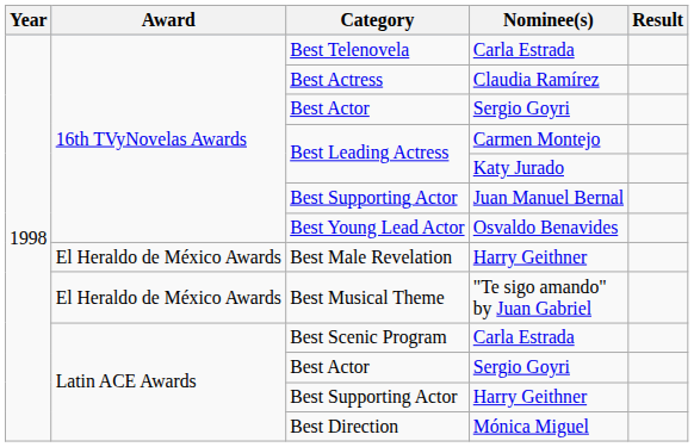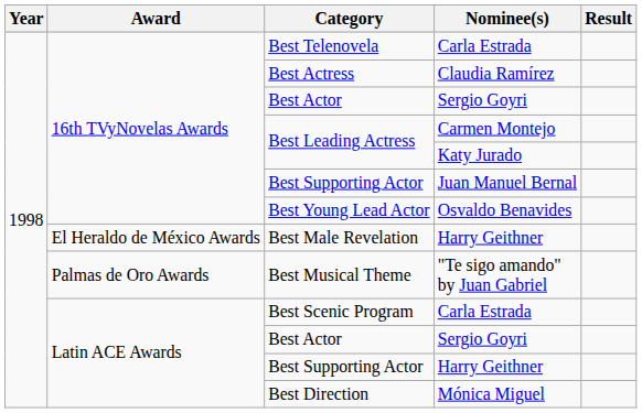Best Musical Theme | Award: El Heraldo de México Awards -> Palmas de Oro Awards
